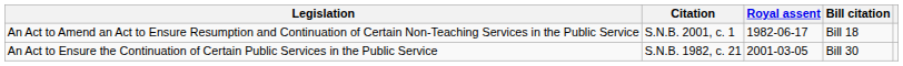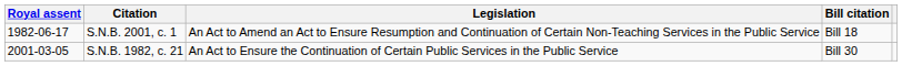columns swapped: Legislation <-> Royal assent
